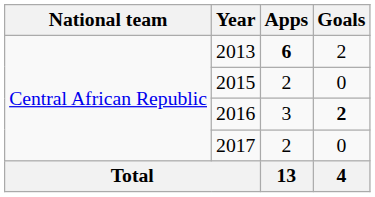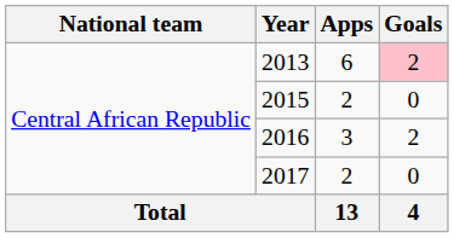2013 | Apps: bold -> normal
2013 | Goals: no background -> pink background
2016 | Goals: bold -> normal
